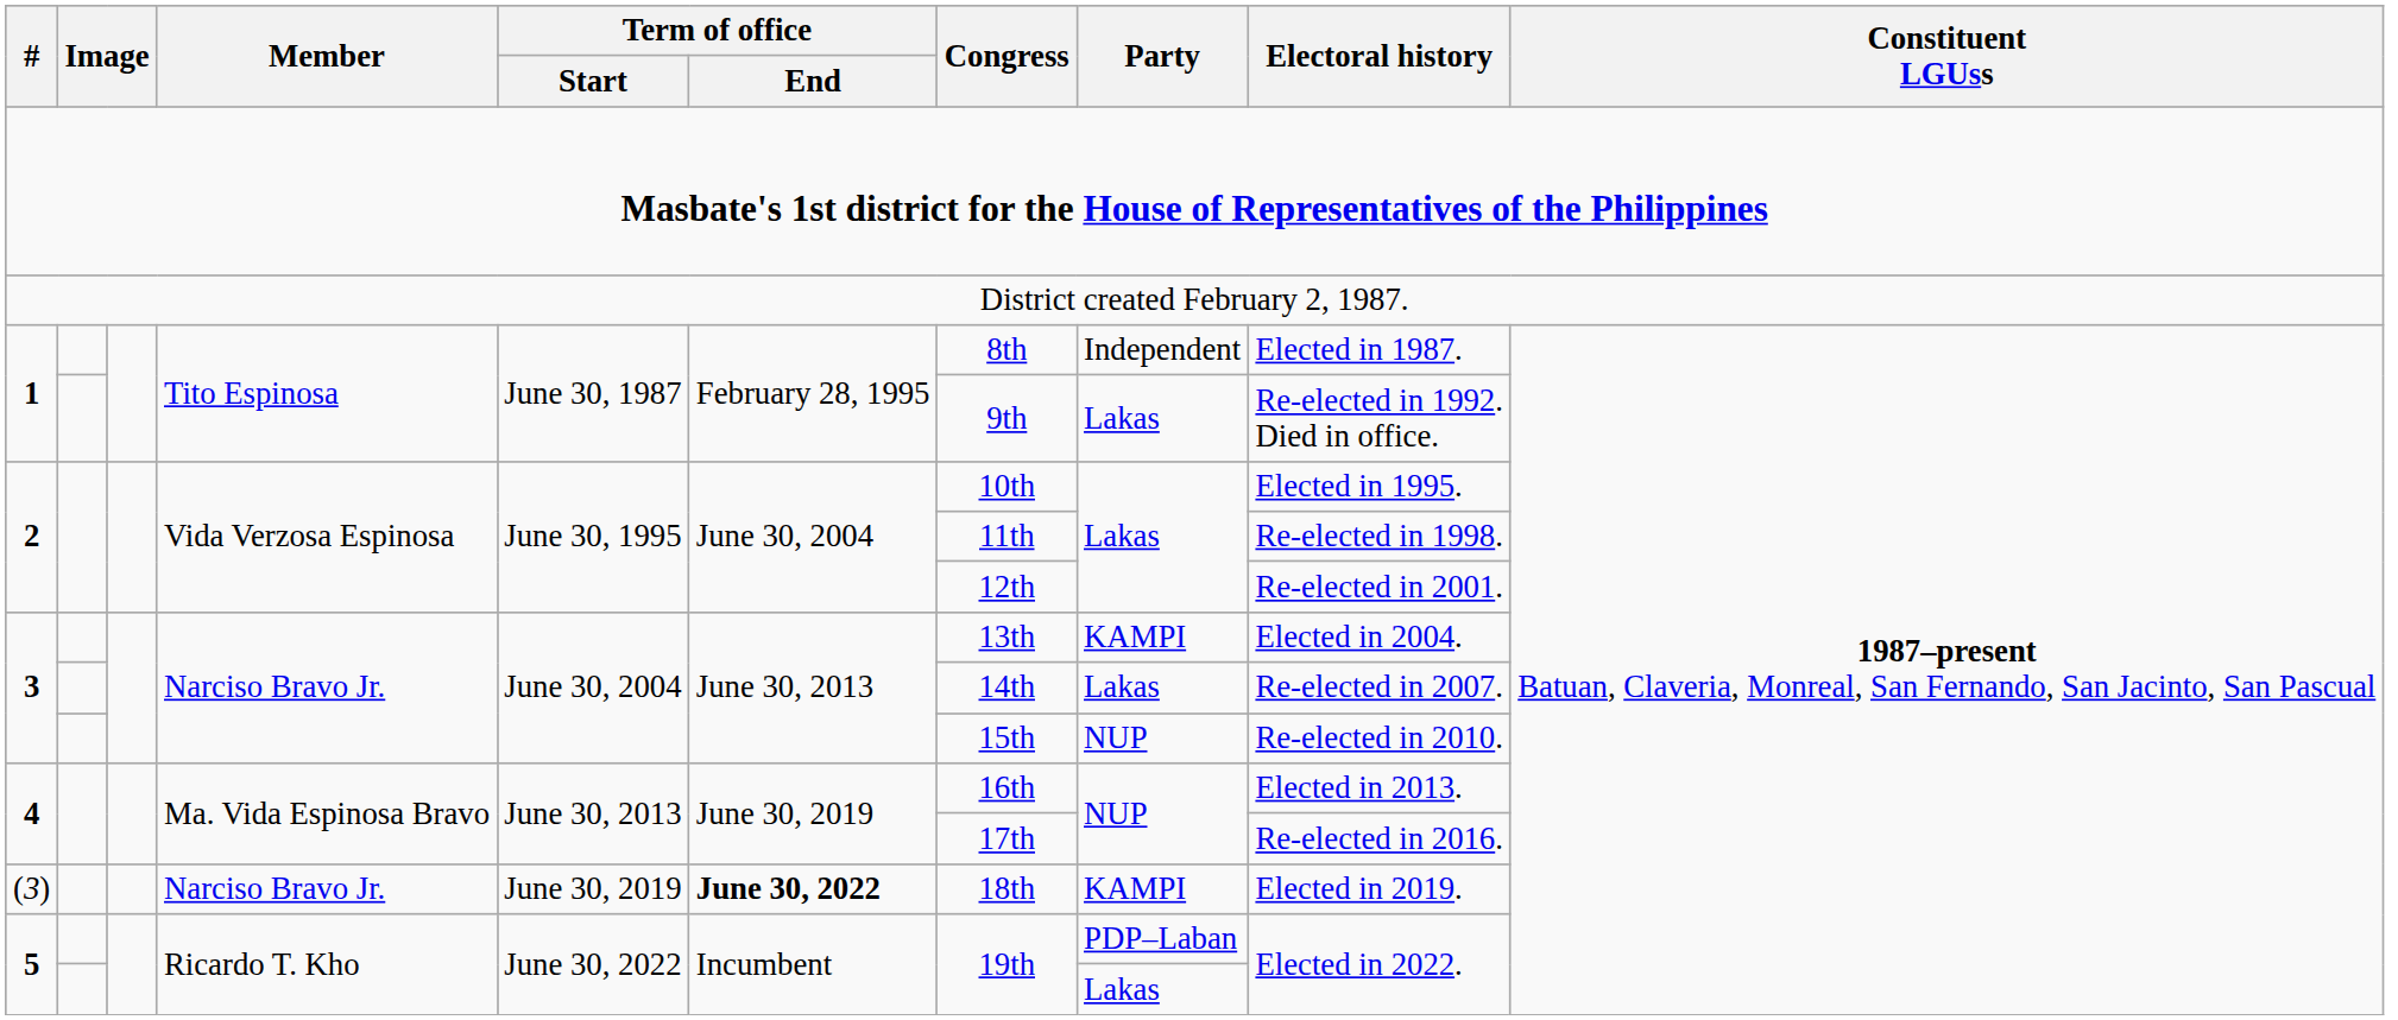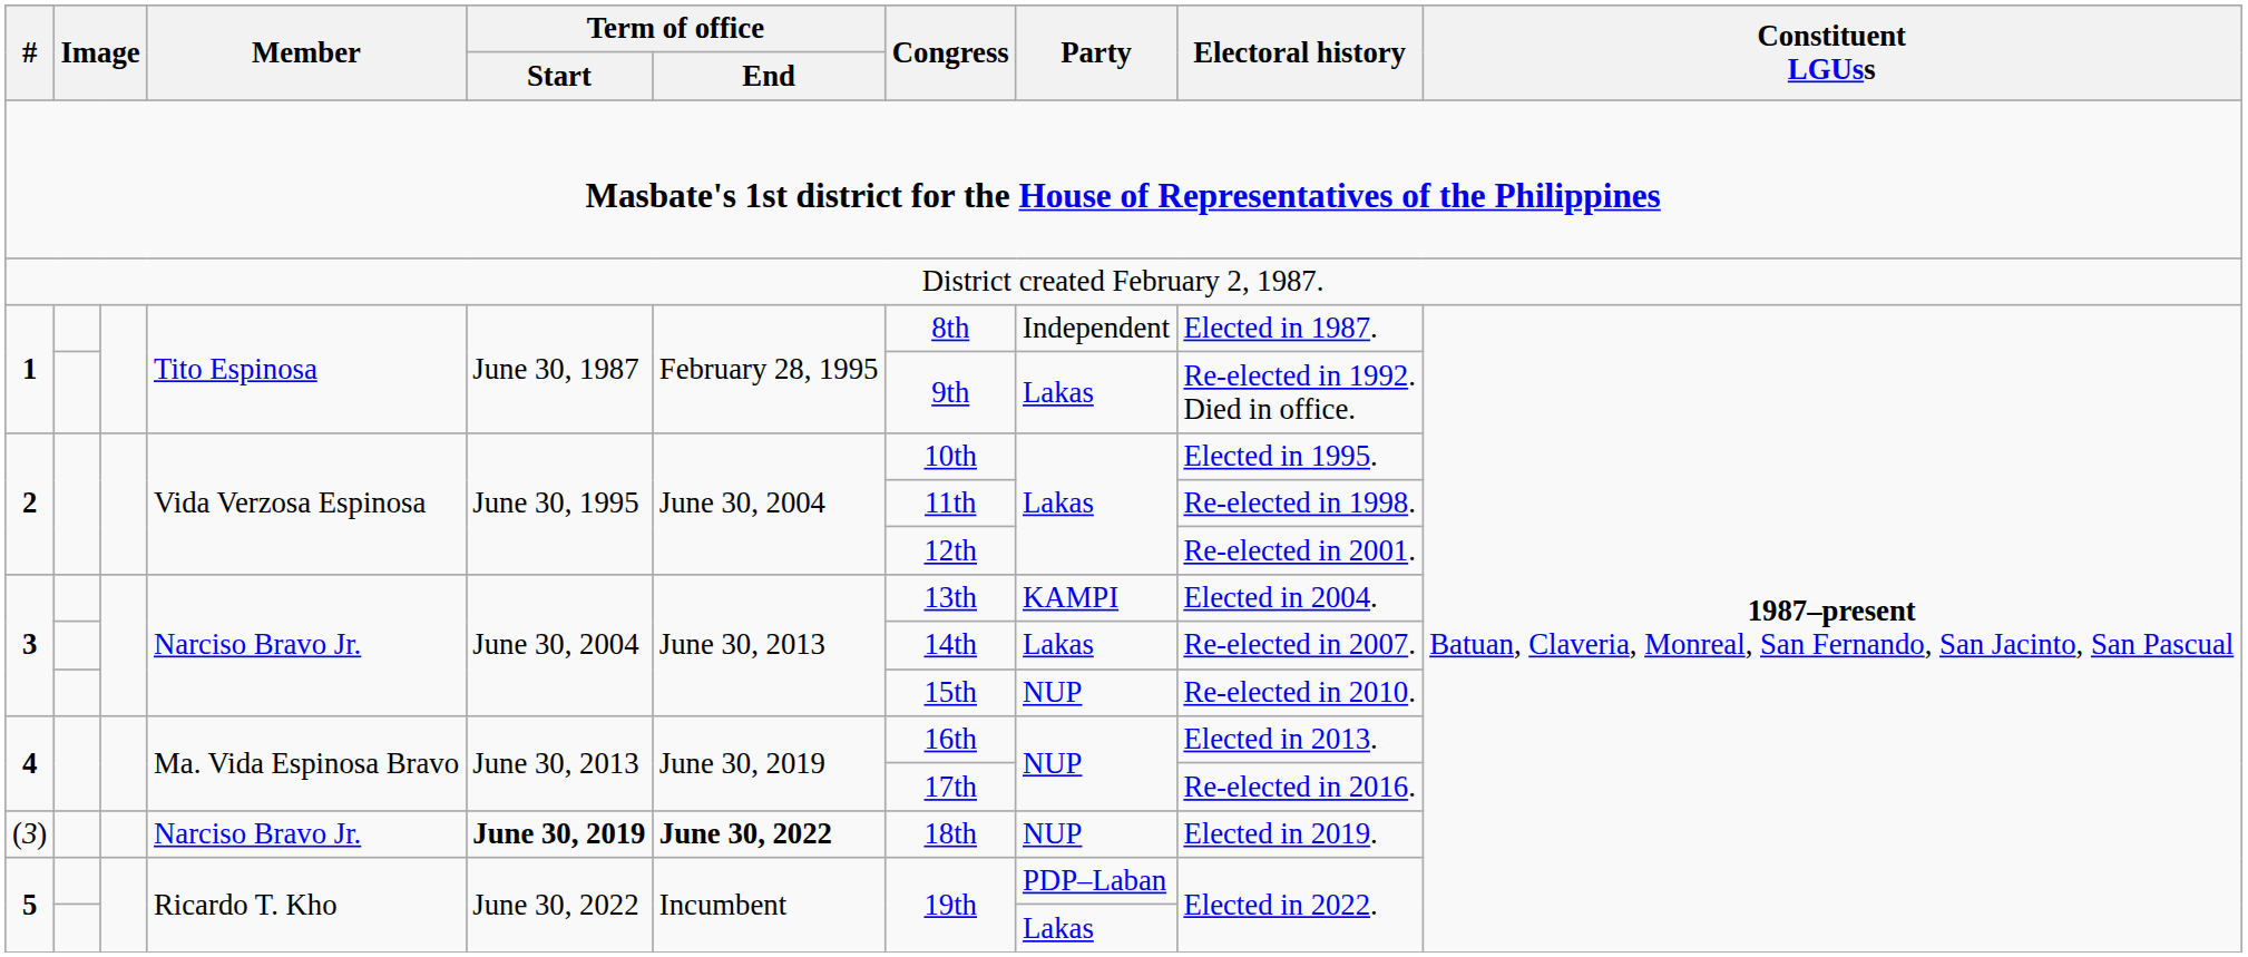(3) | Term of office / Start: normal -> bold
(3) | Party: KAMPI -> NUP
